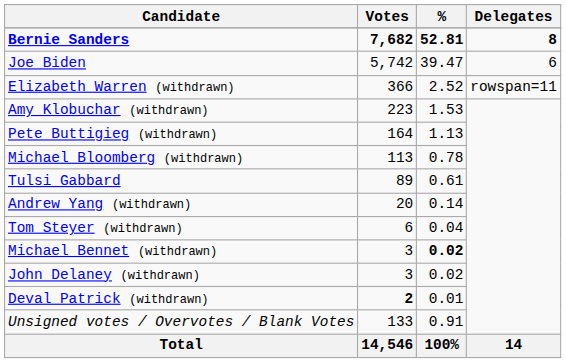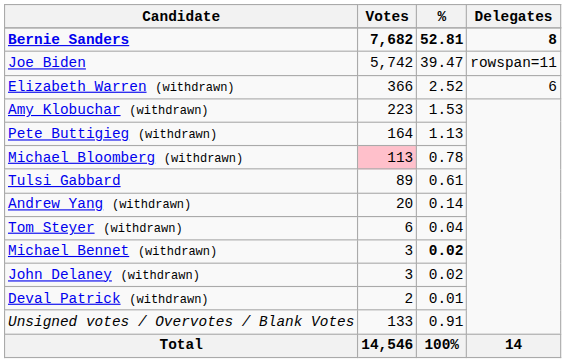Joe Biden | Delegates: 6 -> rowspan=11
Elizabeth Warren (withdrawn) | Delegates: rowspan=11 -> 6
Michael Bloomberg (withdrawn) | Votes: no background -> pink background
Deval Patrick (withdrawn) | Votes: bold -> normal
